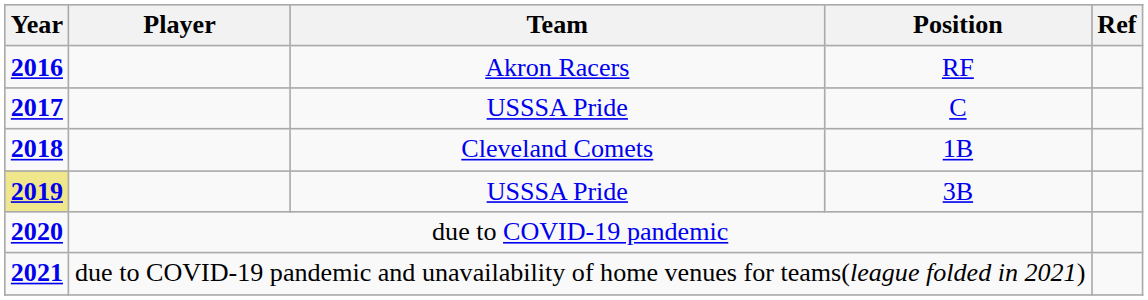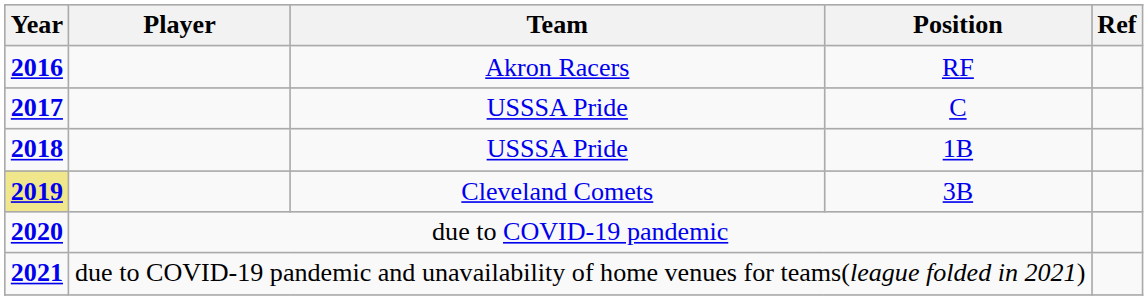1B | Team: Cleveland Comets -> USSSA Pride
3B | Team: USSSA Pride -> Cleveland Comets
